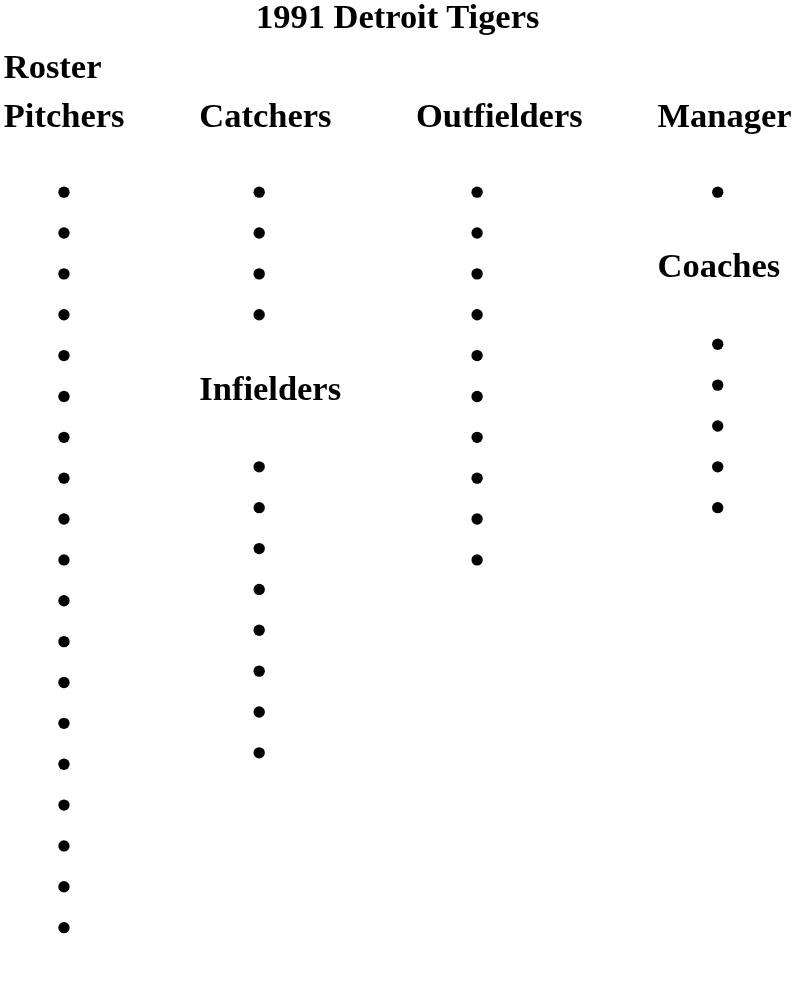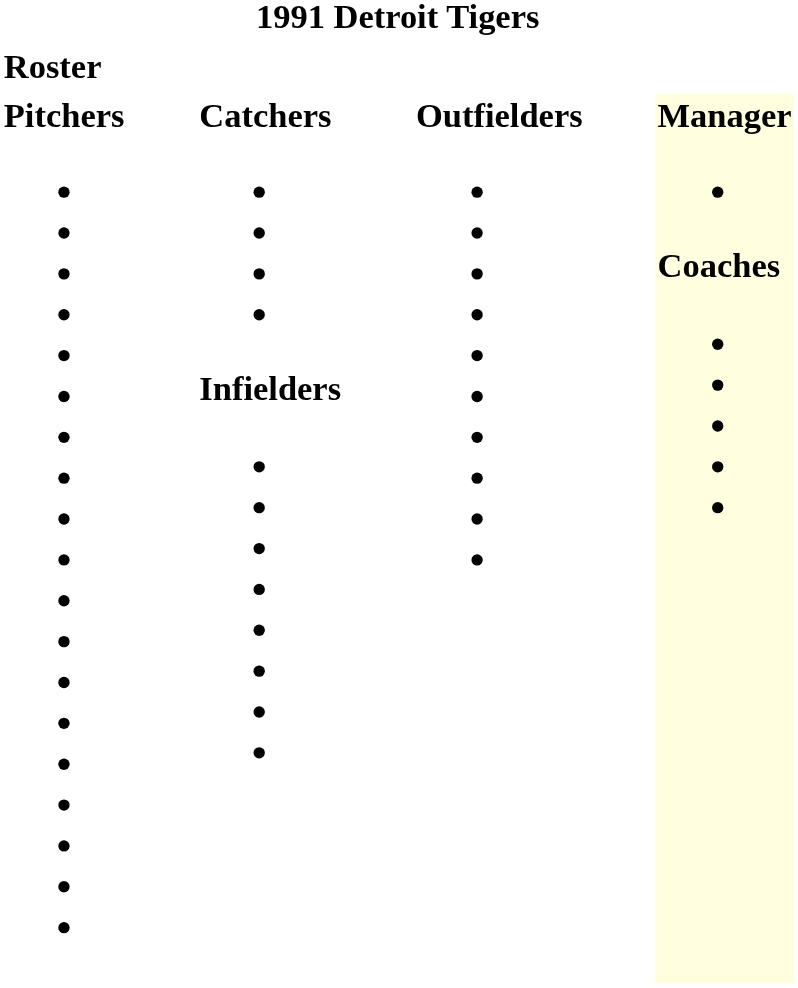Pitchers | column 4: no background -> lightyellow background
